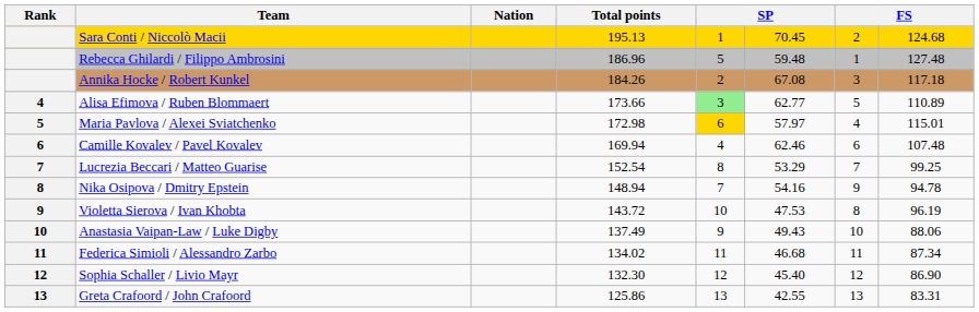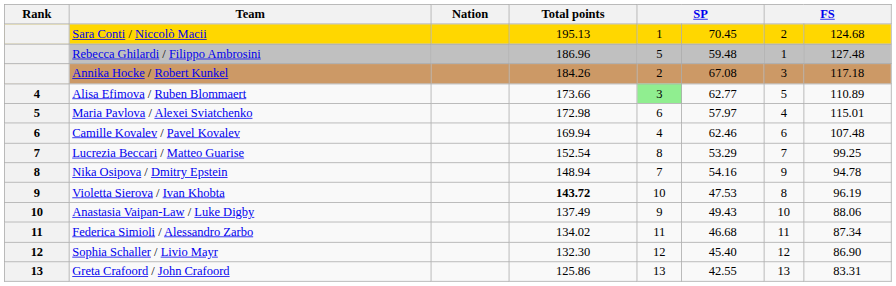Maria Pavlova / Alexei Sviatchenko | column 5: gold background -> no background
Violetta Sierova / Ivan Khobta | Total points: normal -> bold
